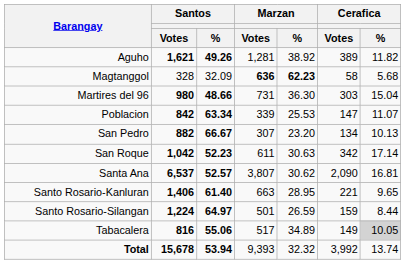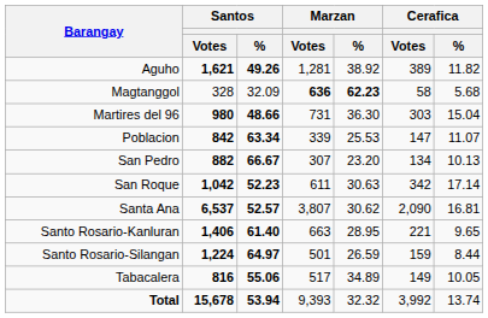Tabacalera | Cerafica / %: lightgrey background -> no background
